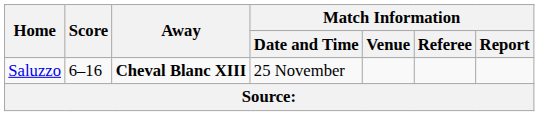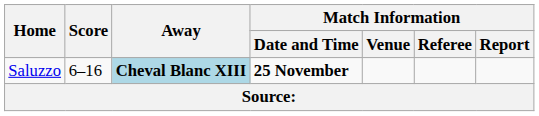Saluzzo | Away: no background -> lightblue background
Saluzzo | Match Information / Date and Time: normal -> bold
